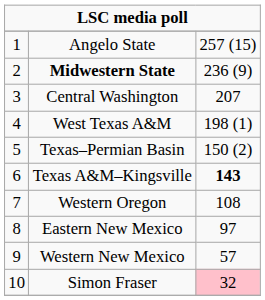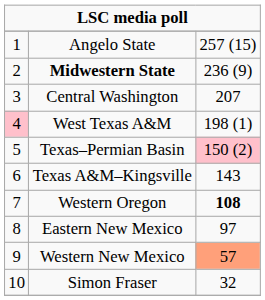West Texas A&M | column 1: no background -> pink background
Texas–Permian Basin | column 3: no background -> pink background
Texas A&M–Kingsville | column 3: bold -> normal
Western Oregon | column 3: normal -> bold
Western New Mexico | column 3: no background -> lightsalmon background
Simon Fraser | column 3: pink background -> no background
